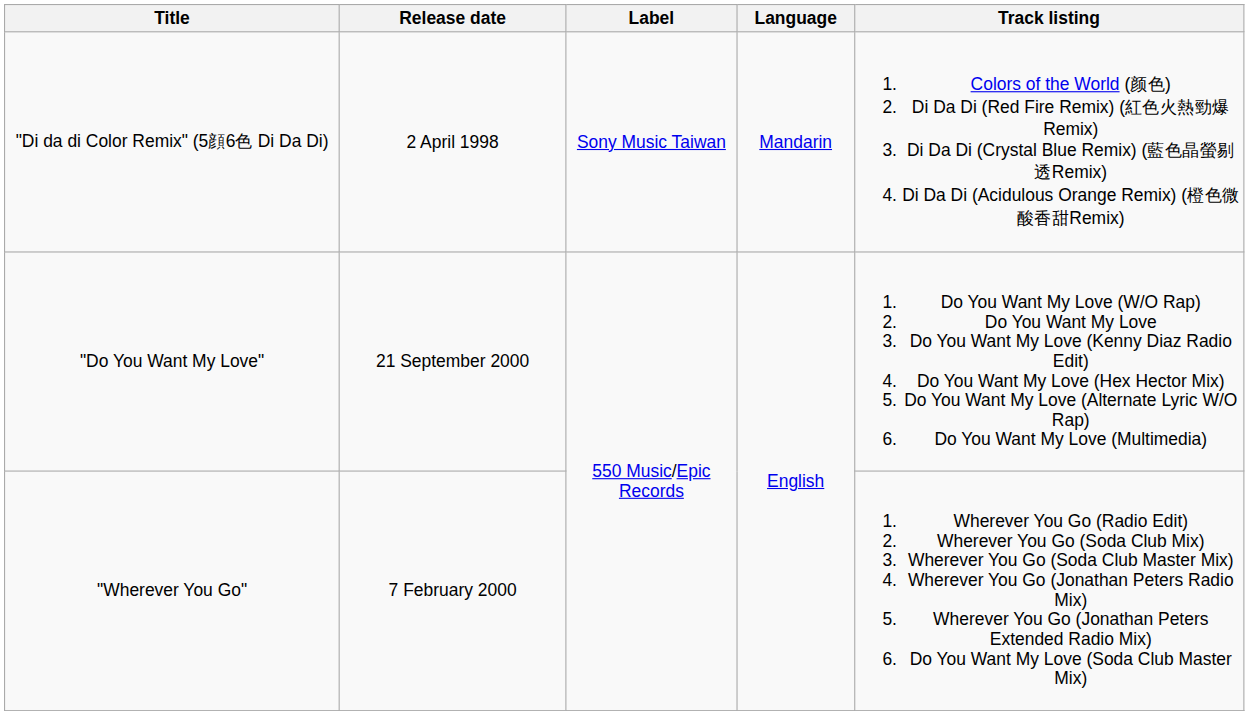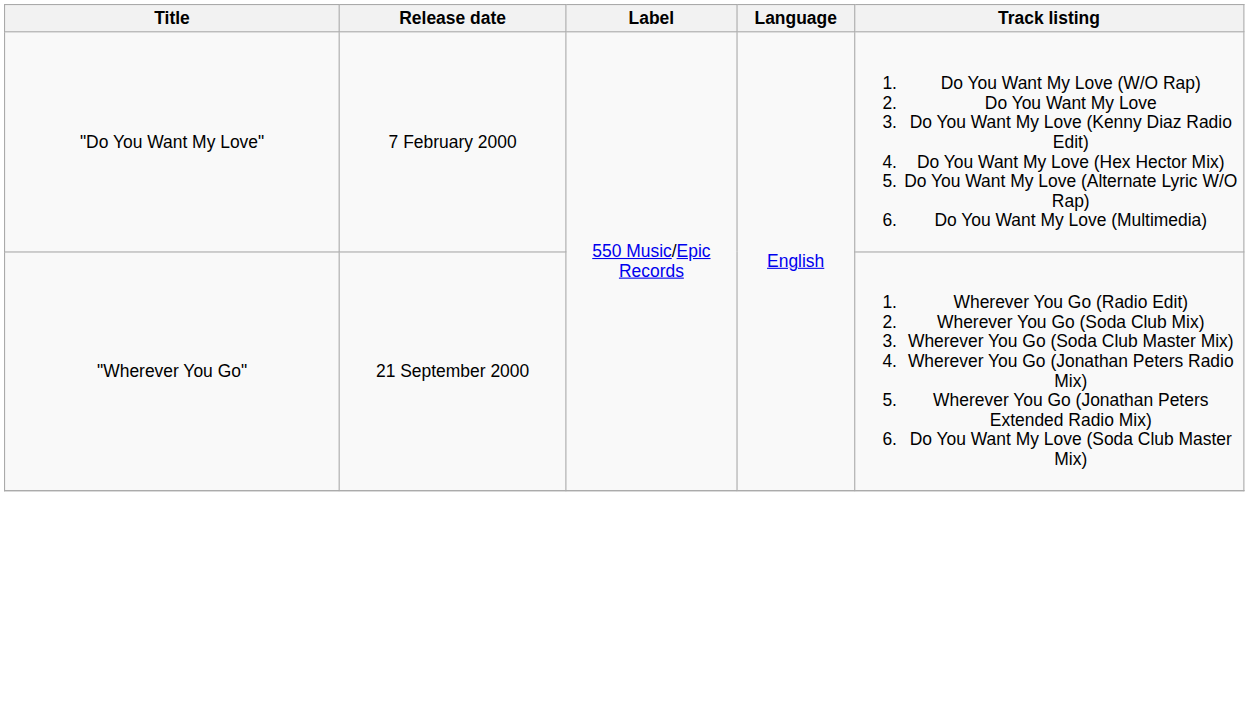- row: "Di da di Color Remix" (5顔6色 Di Da Di) | 2 April 1998 | Sony Music Taiwan | Mandarin | Colors of the World (颜色) Di Da Di (Red Fire Remix) (紅色火熱勁爆Remix) Di Da Di (Crystal Blue Remix) (藍色晶螢剔透Remix) Di Da Di (Acidulous Orange Remix) (橙色微酸香甜Remix)
"Do You Want My Love" | Release date: 21 September 2000 -> 7 February 2000
"Wherever You Go" | Release date: 7 February 2000 -> 21 September 2000
